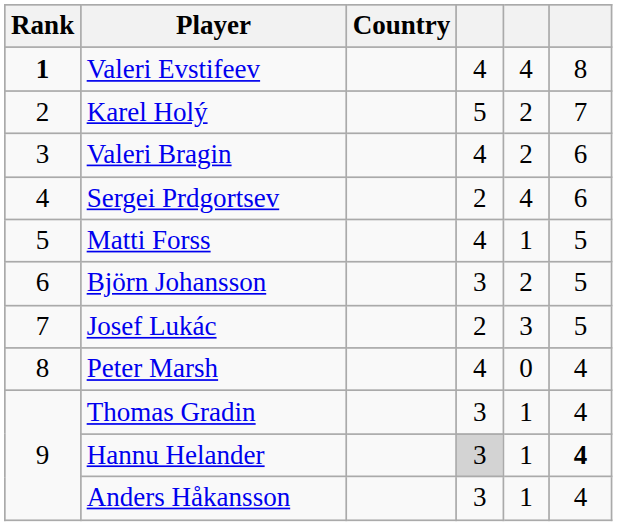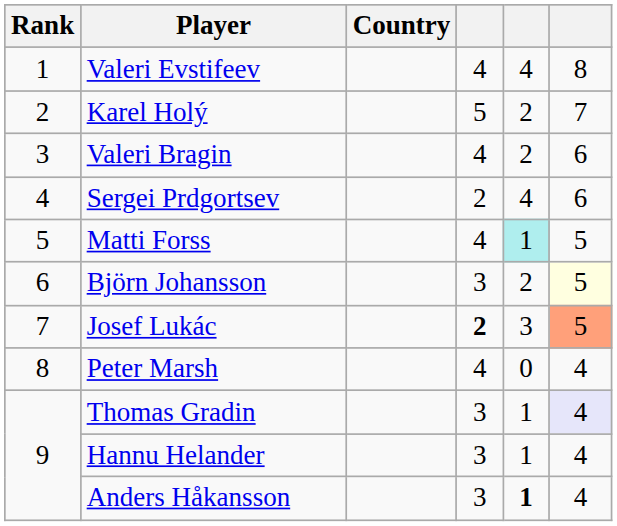Valeri Evstifeev | Rank: bold -> normal
Matti Forss | column 5: no background -> paleturquoise background
Björn Johansson | column 6: no background -> lightyellow background
Josef Lukác | column 4: normal -> bold
Josef Lukác | column 6: no background -> lightsalmon background
Thomas Gradin | column 6: no background -> lavender background
Hannu Helander | column 4: lightgrey background -> no background
Hannu Helander | column 6: bold -> normal
Anders Håkansson | column 5: normal -> bold
